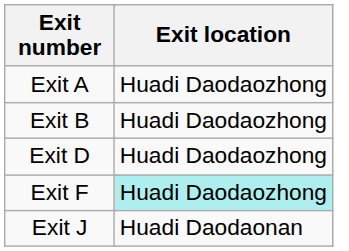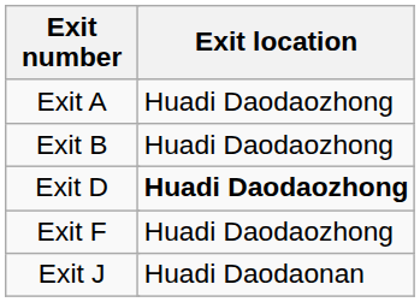Exit D | Exit location: normal -> bold
Exit F | Exit location: paleturquoise background -> no background
